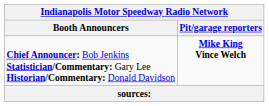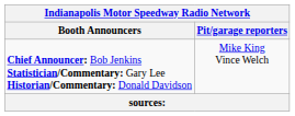row 3 | Pit/garage reporters: bold -> normal
